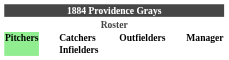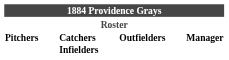Pitchers | column 1: lightgreen background -> no background
